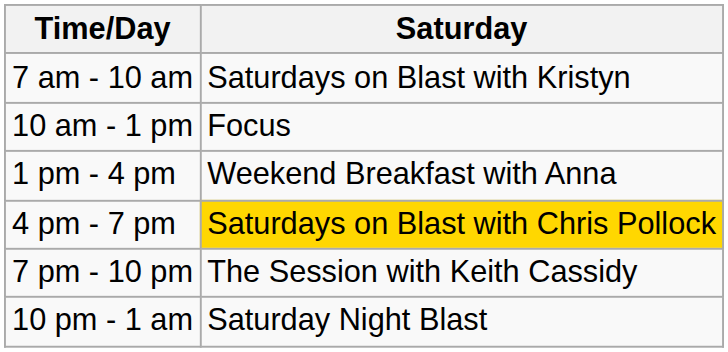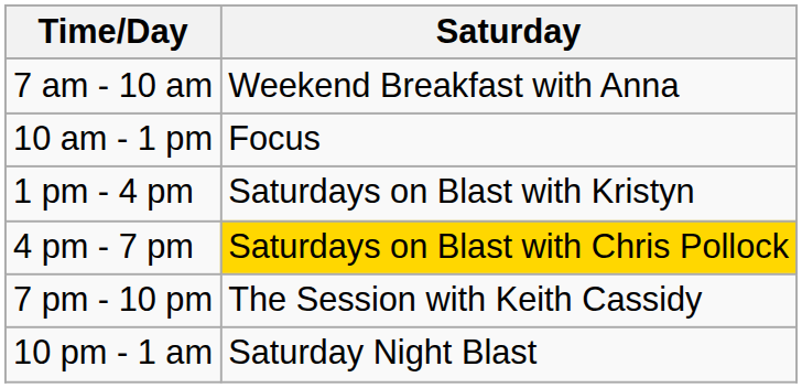7 am - 10 am | Saturday: Saturdays on Blast with Kristyn -> Weekend Breakfast with Anna
1 pm - 4 pm | Saturday: Weekend Breakfast with Anna -> Saturdays on Blast with Kristyn
